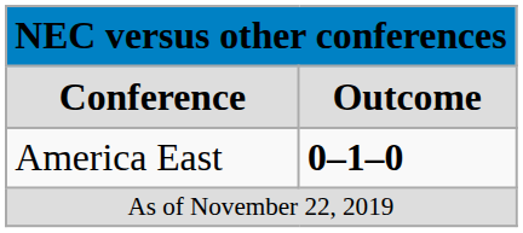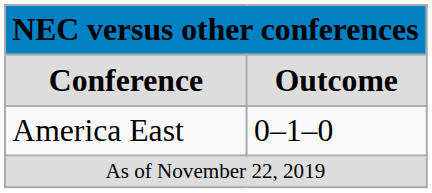America East | column 2: bold -> normal
